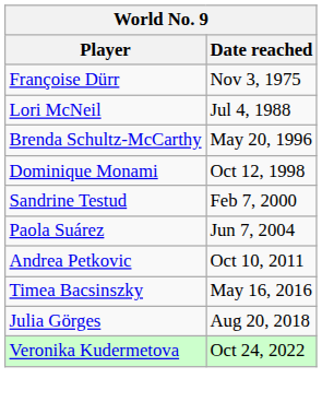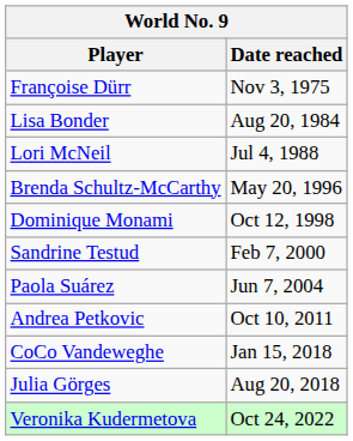+ row: Lisa Bonder | Aug 20, 1984
- row: Timea Bacsinszky | May 16, 2016
+ row: CoCo Vandeweghe | Jan 15, 2018
